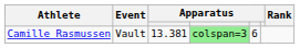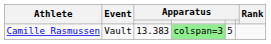Camille Rasmussen | column 3: 13.381 -> 13.383
Camille Rasmussen | column 5: 6 -> 5
